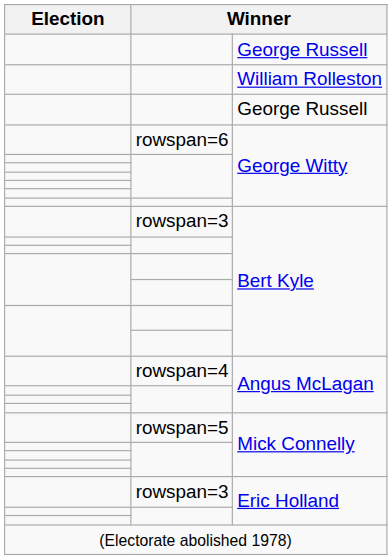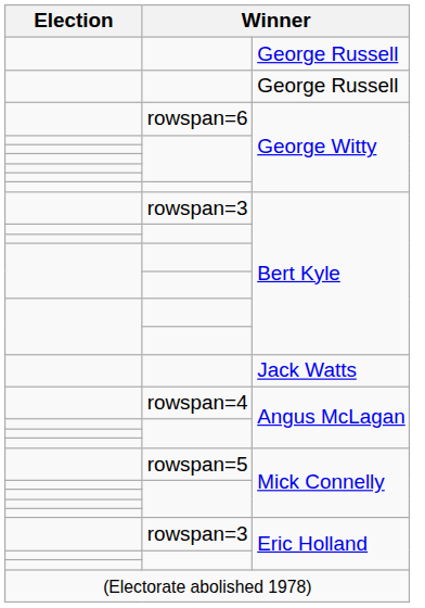- row: William Rolleston
+ row: Jack Watts
